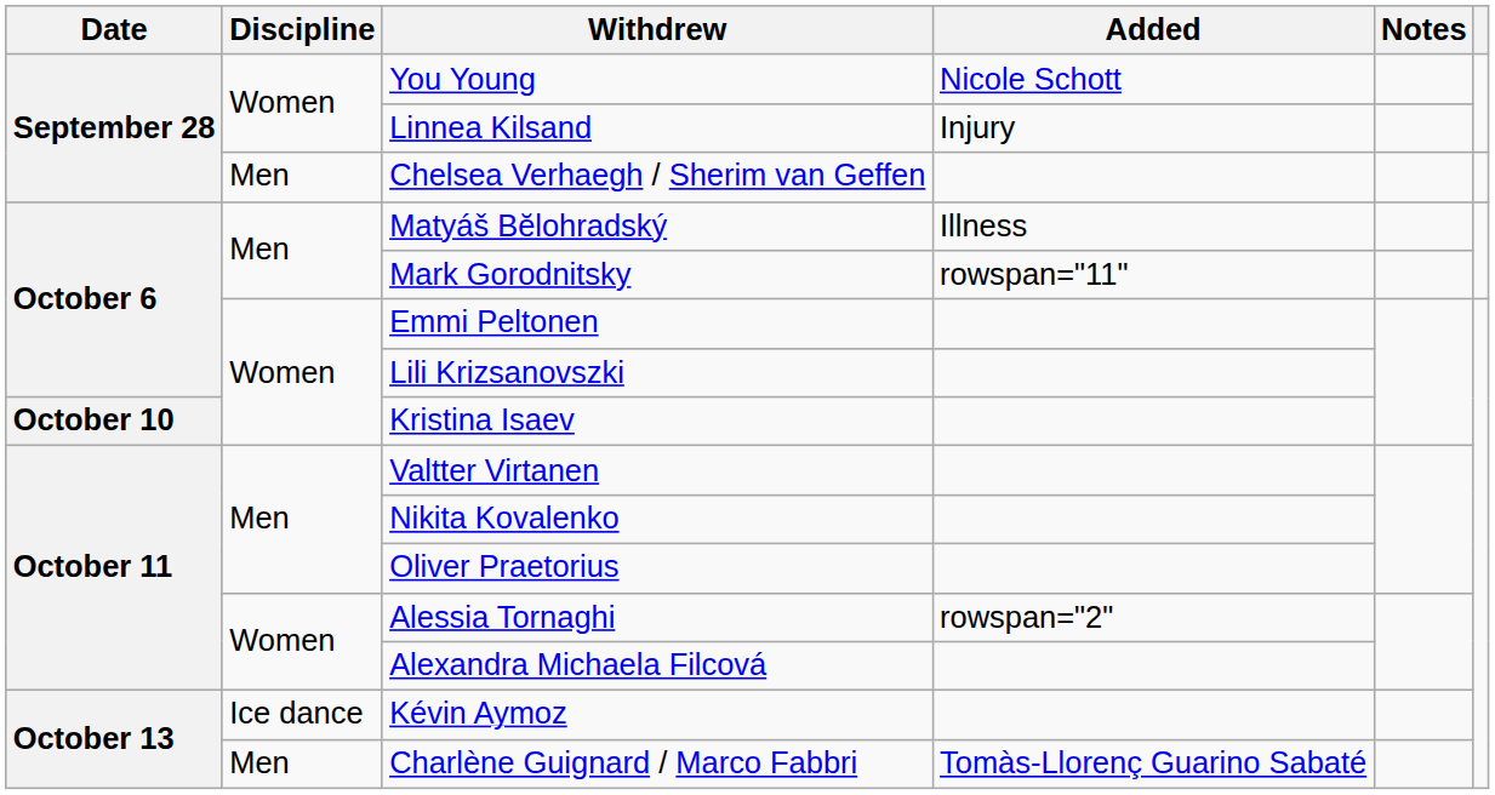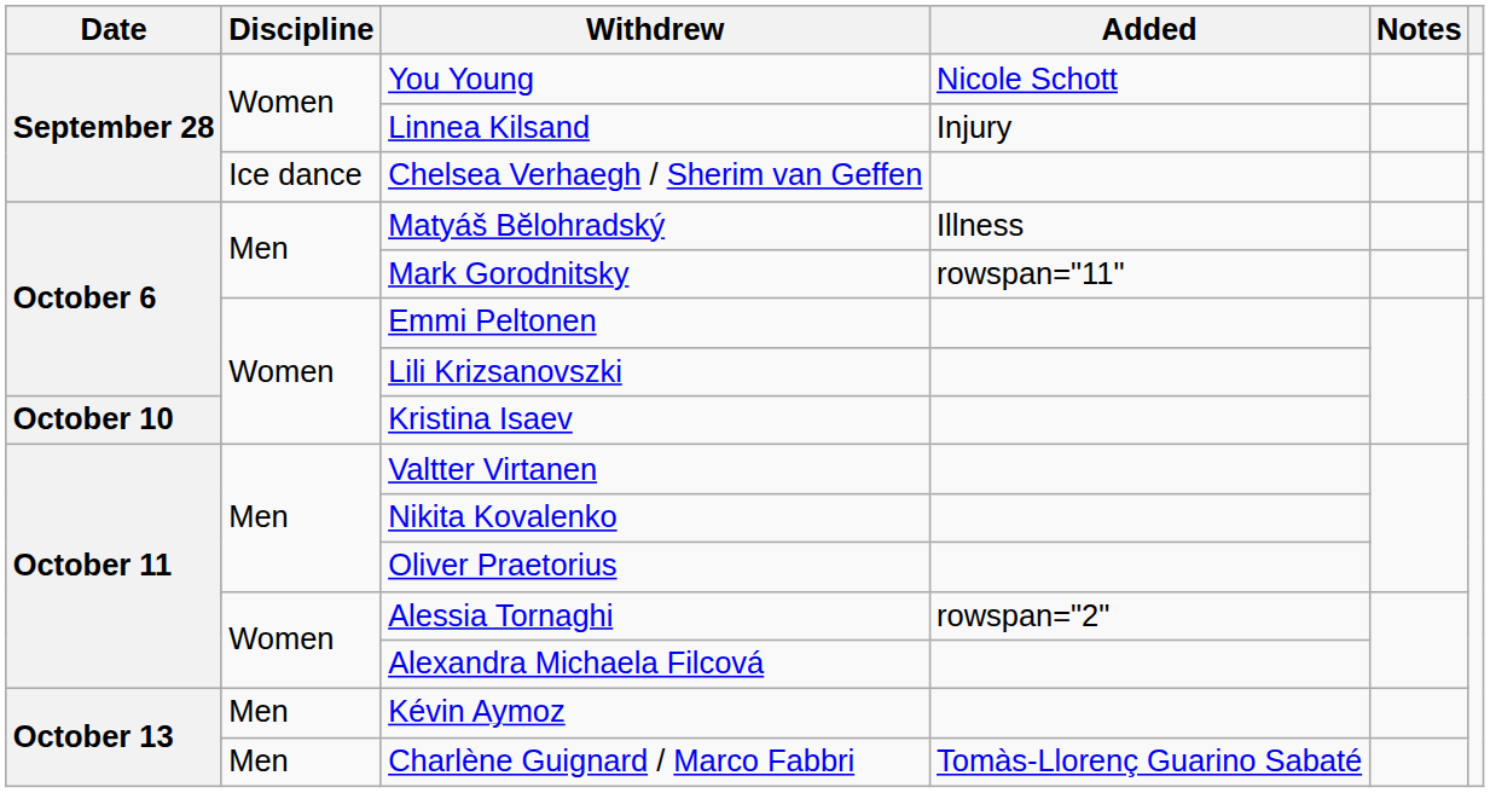Chelsea Verhaegh / Sherim van Geffen | Discipline: Men -> Ice dance
Kévin Aymoz | Discipline: Ice dance -> Men
